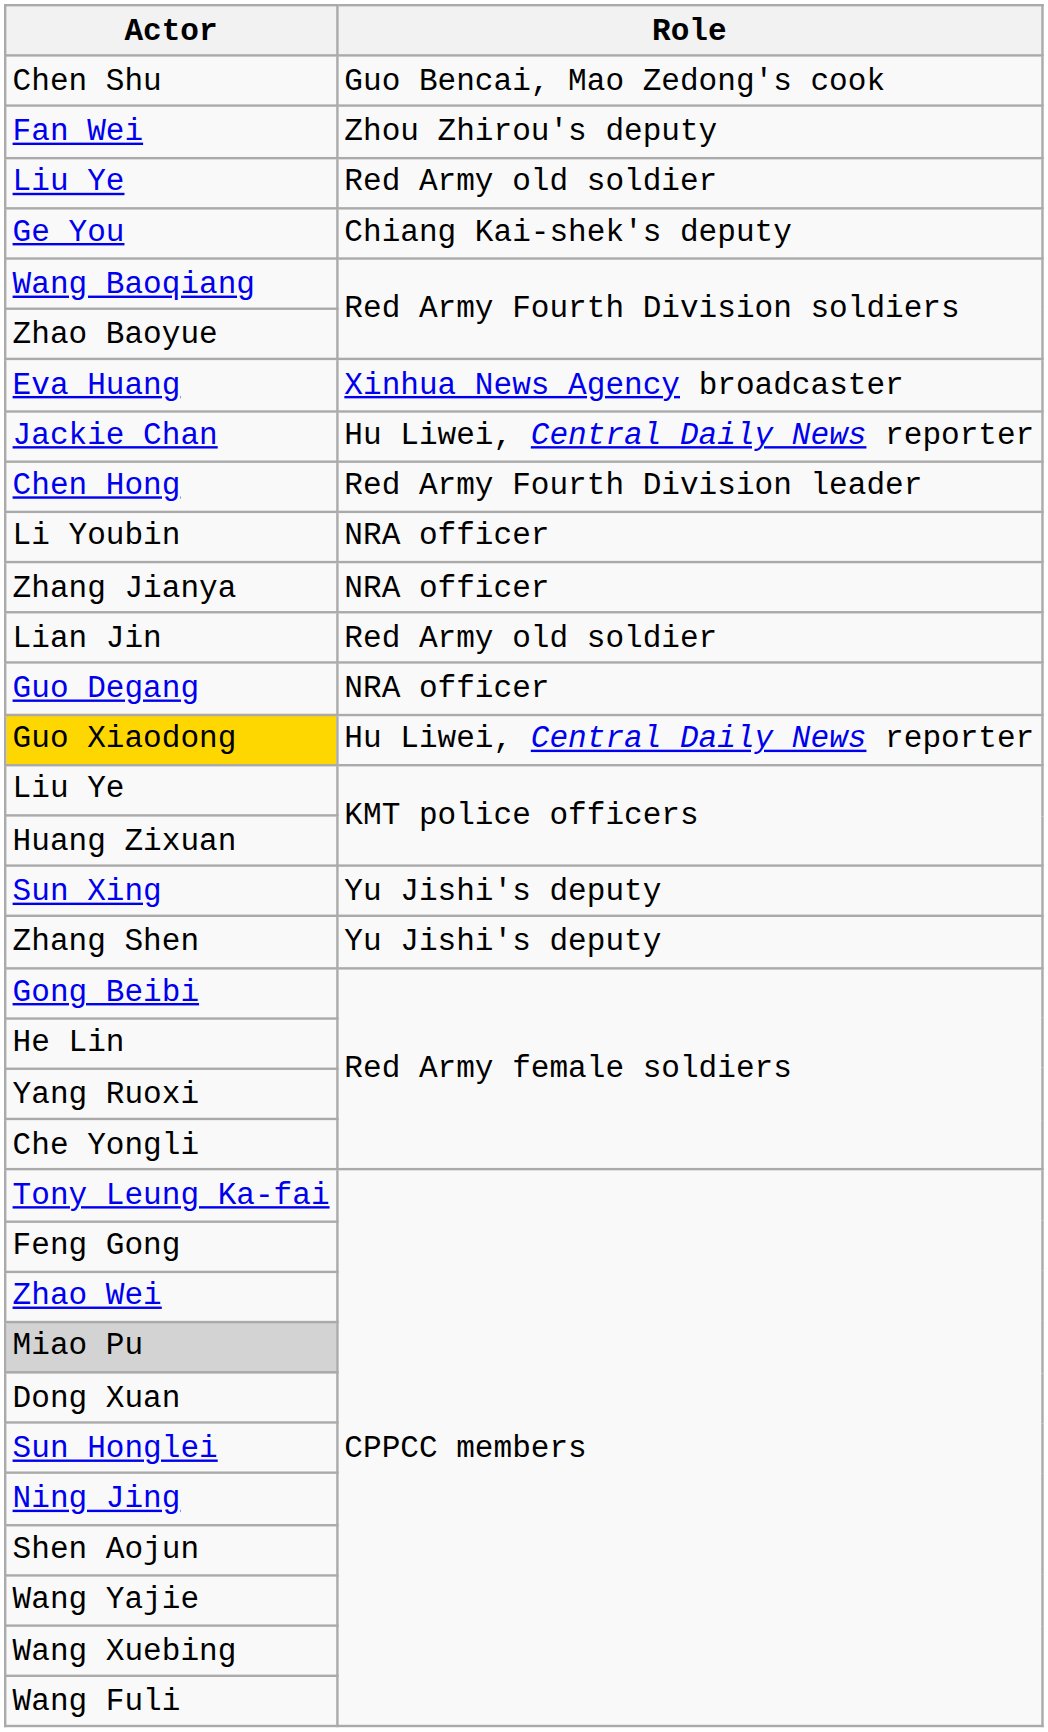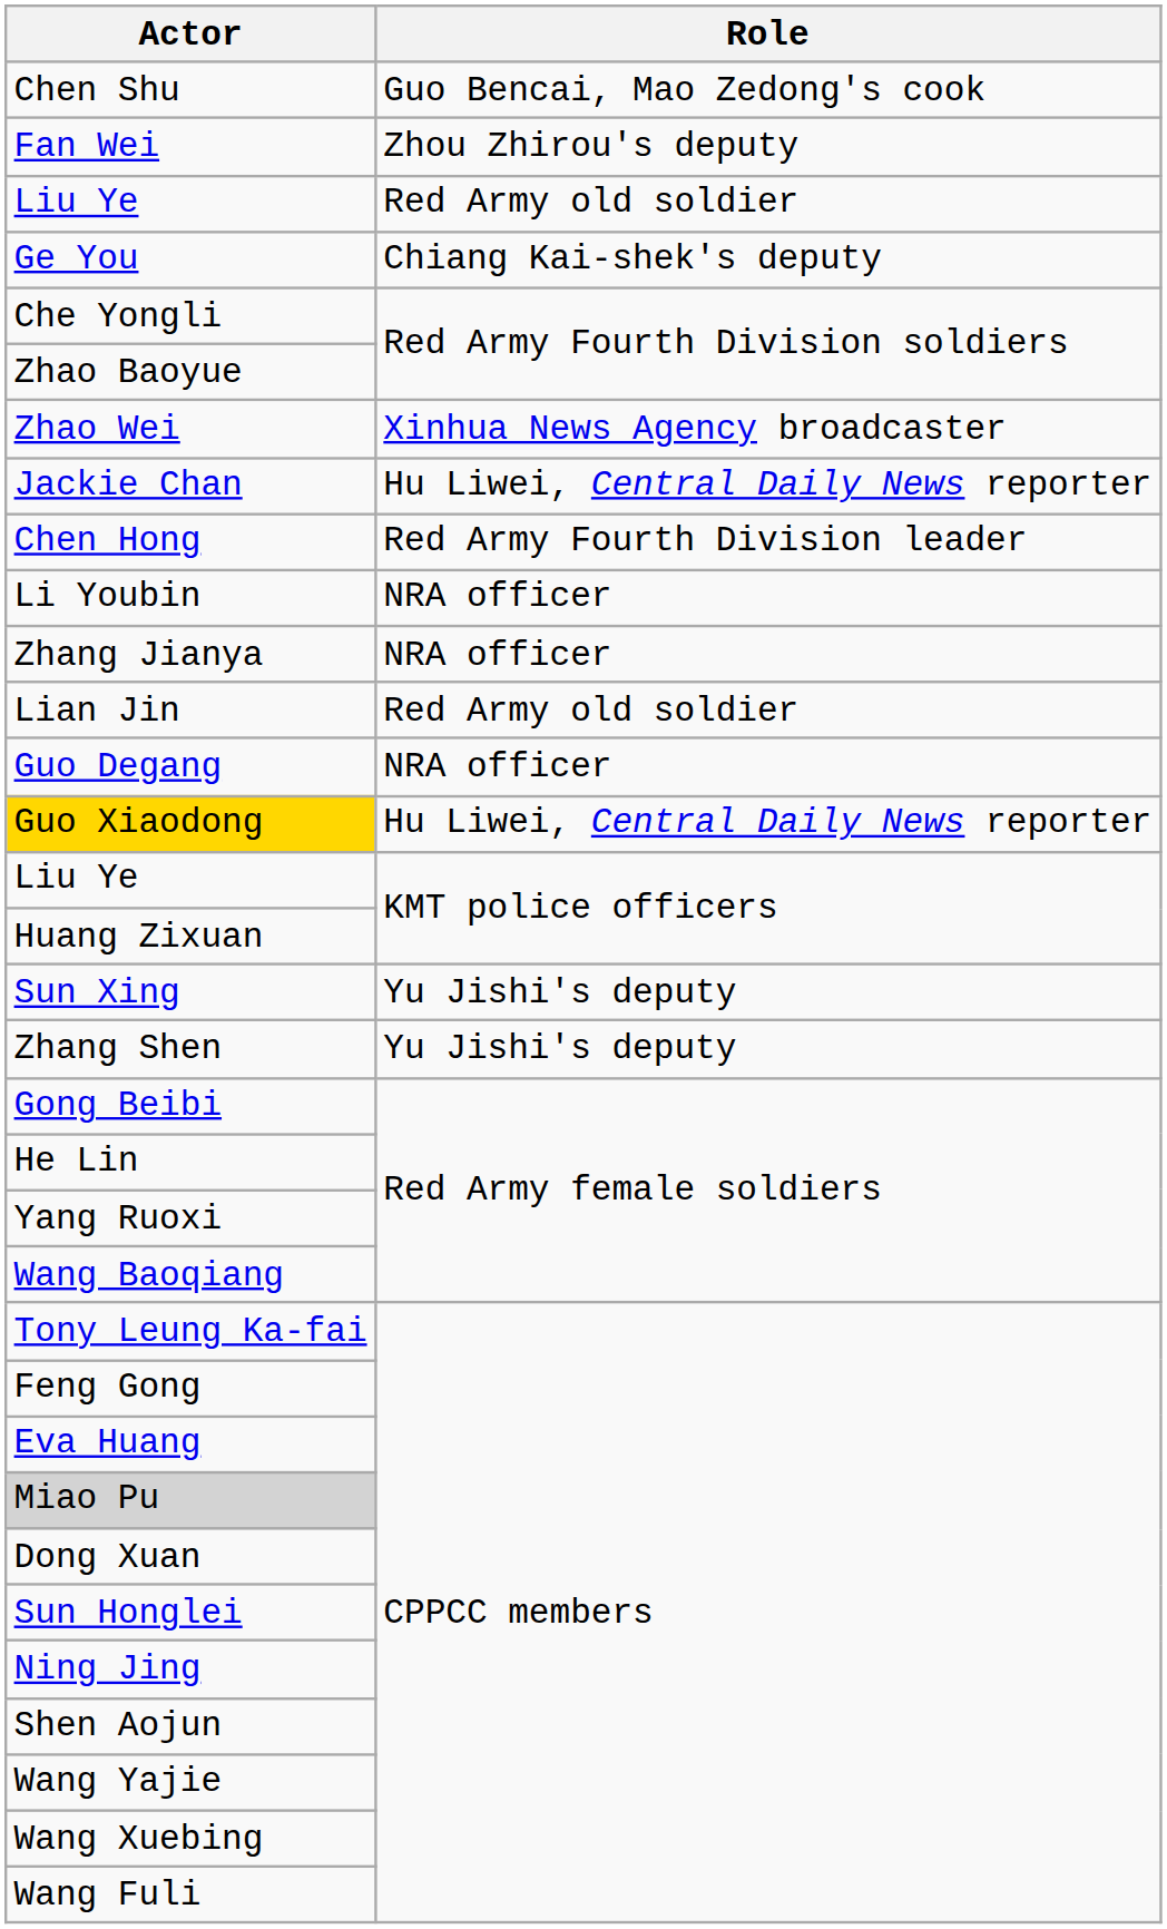row 6 | Actor: Wang Baoqiang -> Che Yongli
row 8 | Actor: Eva Huang -> Zhao Wei
row 23 | Actor: Che Yongli -> Wang Baoqiang
row 26 | Actor: Zhao Wei -> Eva Huang
